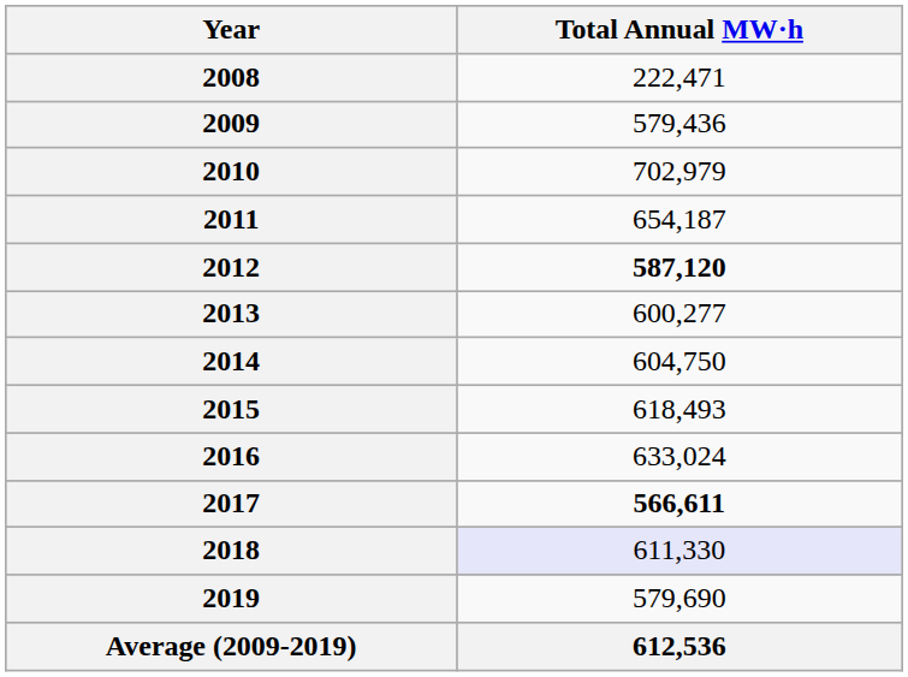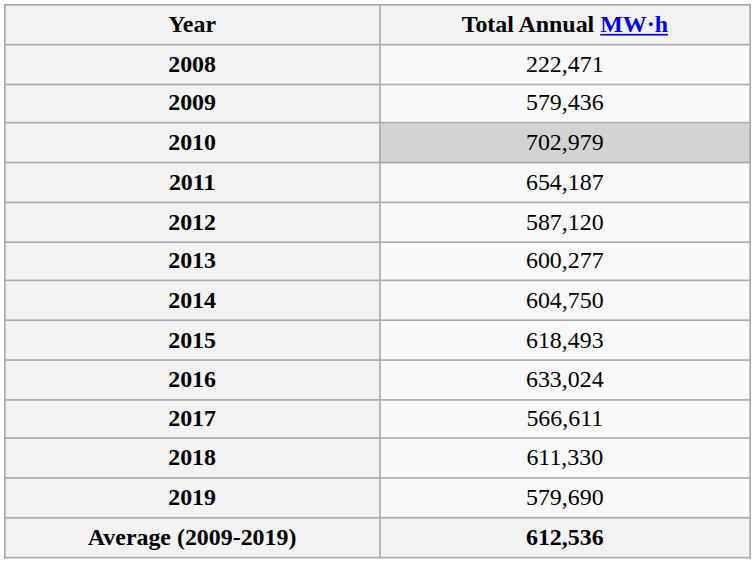2010 | Total Annual MW·h: no background -> lightgrey background
2012 | Total Annual MW·h: bold -> normal
2017 | Total Annual MW·h: bold -> normal
2018 | Total Annual MW·h: lavender background -> no background
